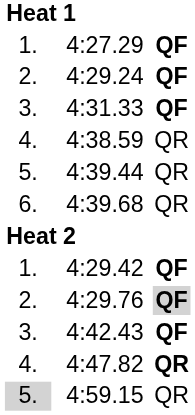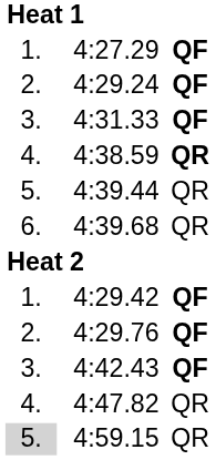4:38.59 | column 3: normal -> bold
4:29.76 | column 3: lightgrey background -> no background
4:47.82 | column 3: bold -> normal
